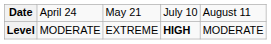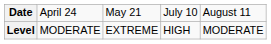Level | column 4: bold -> normal
